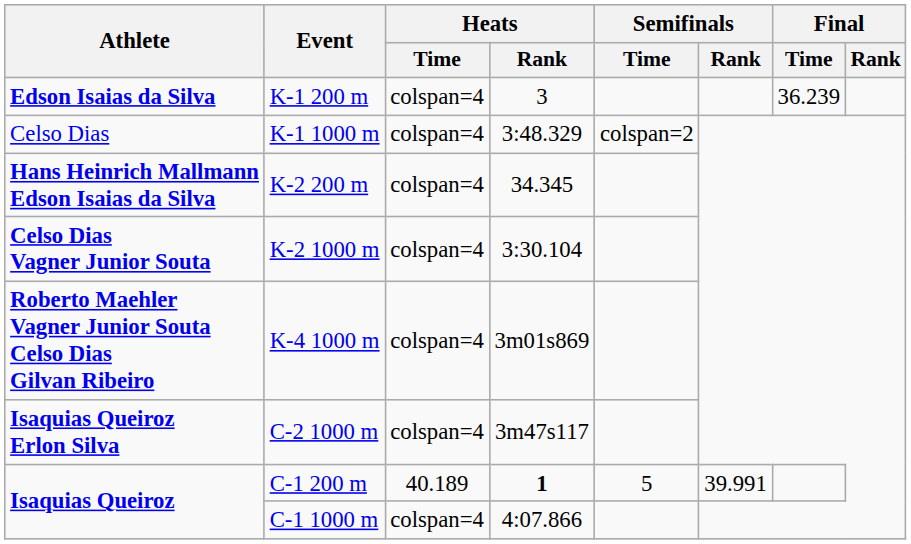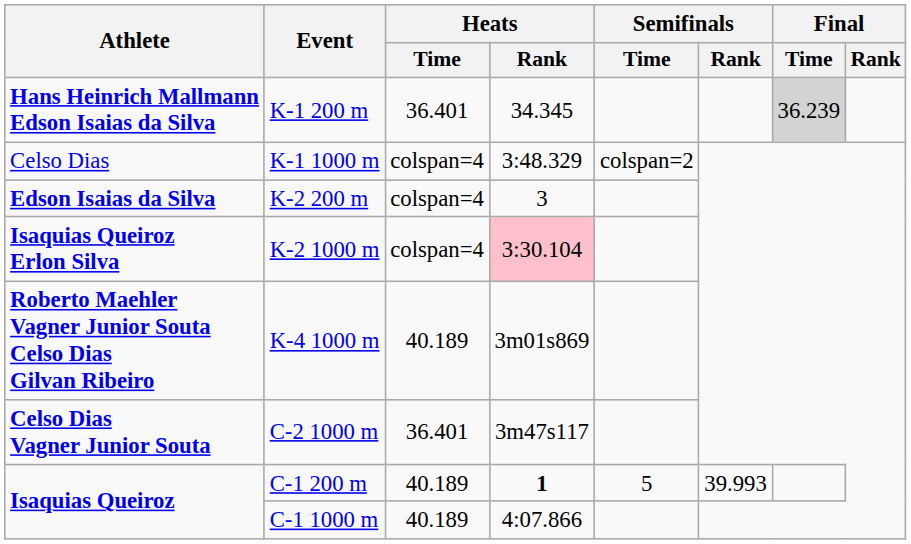K-1 200 m | Athlete: Edson Isaias da Silva -> Hans Heinrich Mallmann Edson Isaias da Silva
K-1 200 m | Heats / Time: colspan=4 -> 36.401
K-1 200 m | Heats / Rank: 3 -> 34.345
K-1 200 m | Final / Time: no background -> lightgrey background
K-2 200 m | Athlete: Hans Heinrich Mallmann Edson Isaias da Silva -> Edson Isaias da Silva
K-2 200 m | Heats / Rank: 34.345 -> 3
K-2 1000 m | Athlete: Celso Dias Vagner Junior Souta -> Isaquias Queiroz Erlon Silva
K-2 1000 m | Heats / Rank: no background -> pink background
K-4 1000 m | Heats / Time: colspan=4 -> 40.189
C-2 1000 m | Athlete: Isaquias Queiroz Erlon Silva -> Celso Dias Vagner Junior Souta
C-2 1000 m | Heats / Time: colspan=4 -> 36.401
C-1 200 m | Semifinals / Rank: 39.991 -> 39.993
C-1 1000 m | Heats / Time: colspan=4 -> 40.189
